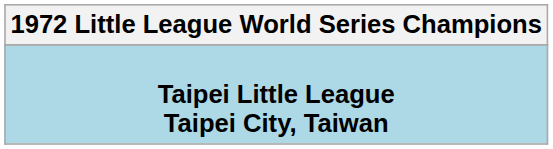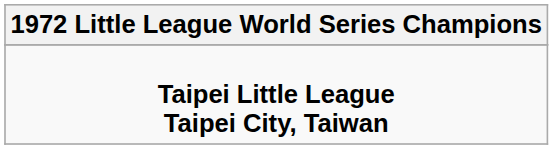row 2 | column 1: lightblue background -> no background
